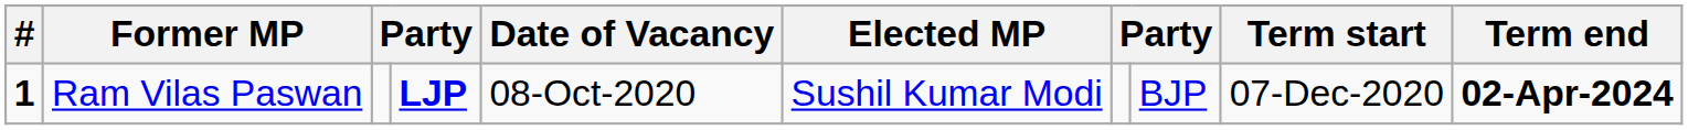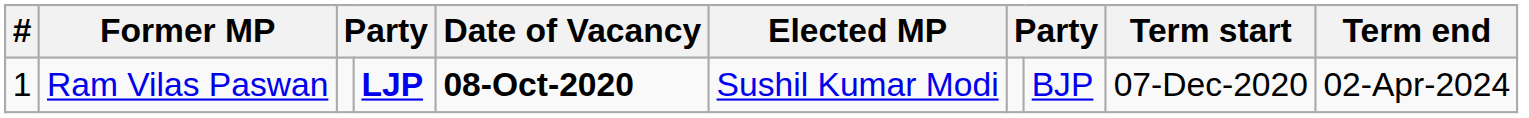Ram Vilas Paswan | #: bold -> normal
Ram Vilas Paswan | Date of Vacancy: normal -> bold
Ram Vilas Paswan | Term end: bold -> normal
